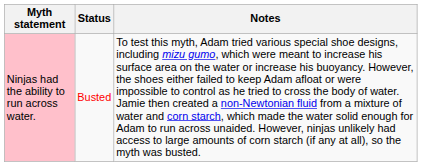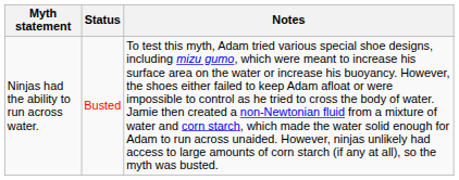row 2 | Myth statement: pink background -> no background
